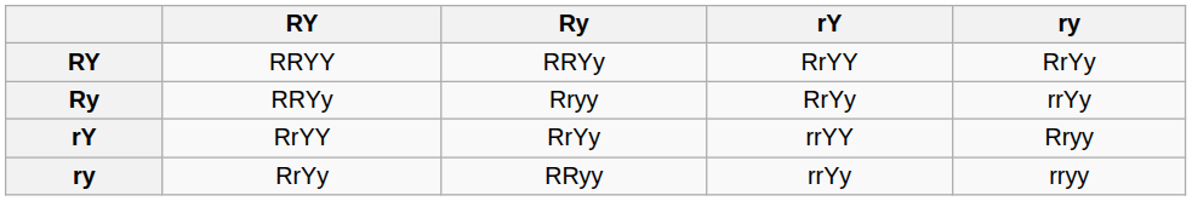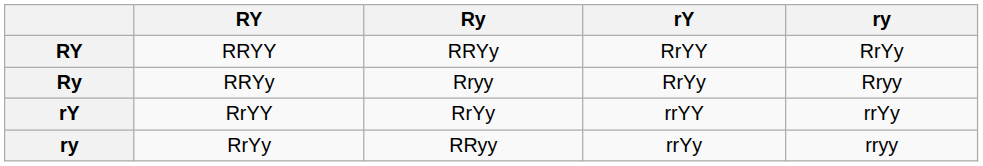row 3 | ry: rrYy -> Rryy
row 4 | ry: Rryy -> rrYy
